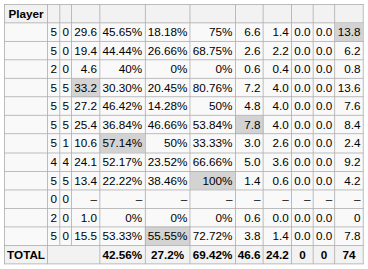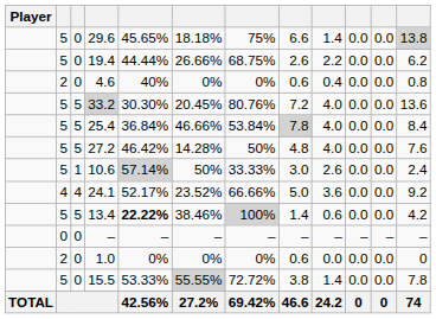rows swapped: 27.2 <-> 25.4
13.4 | column 5: normal -> bold
